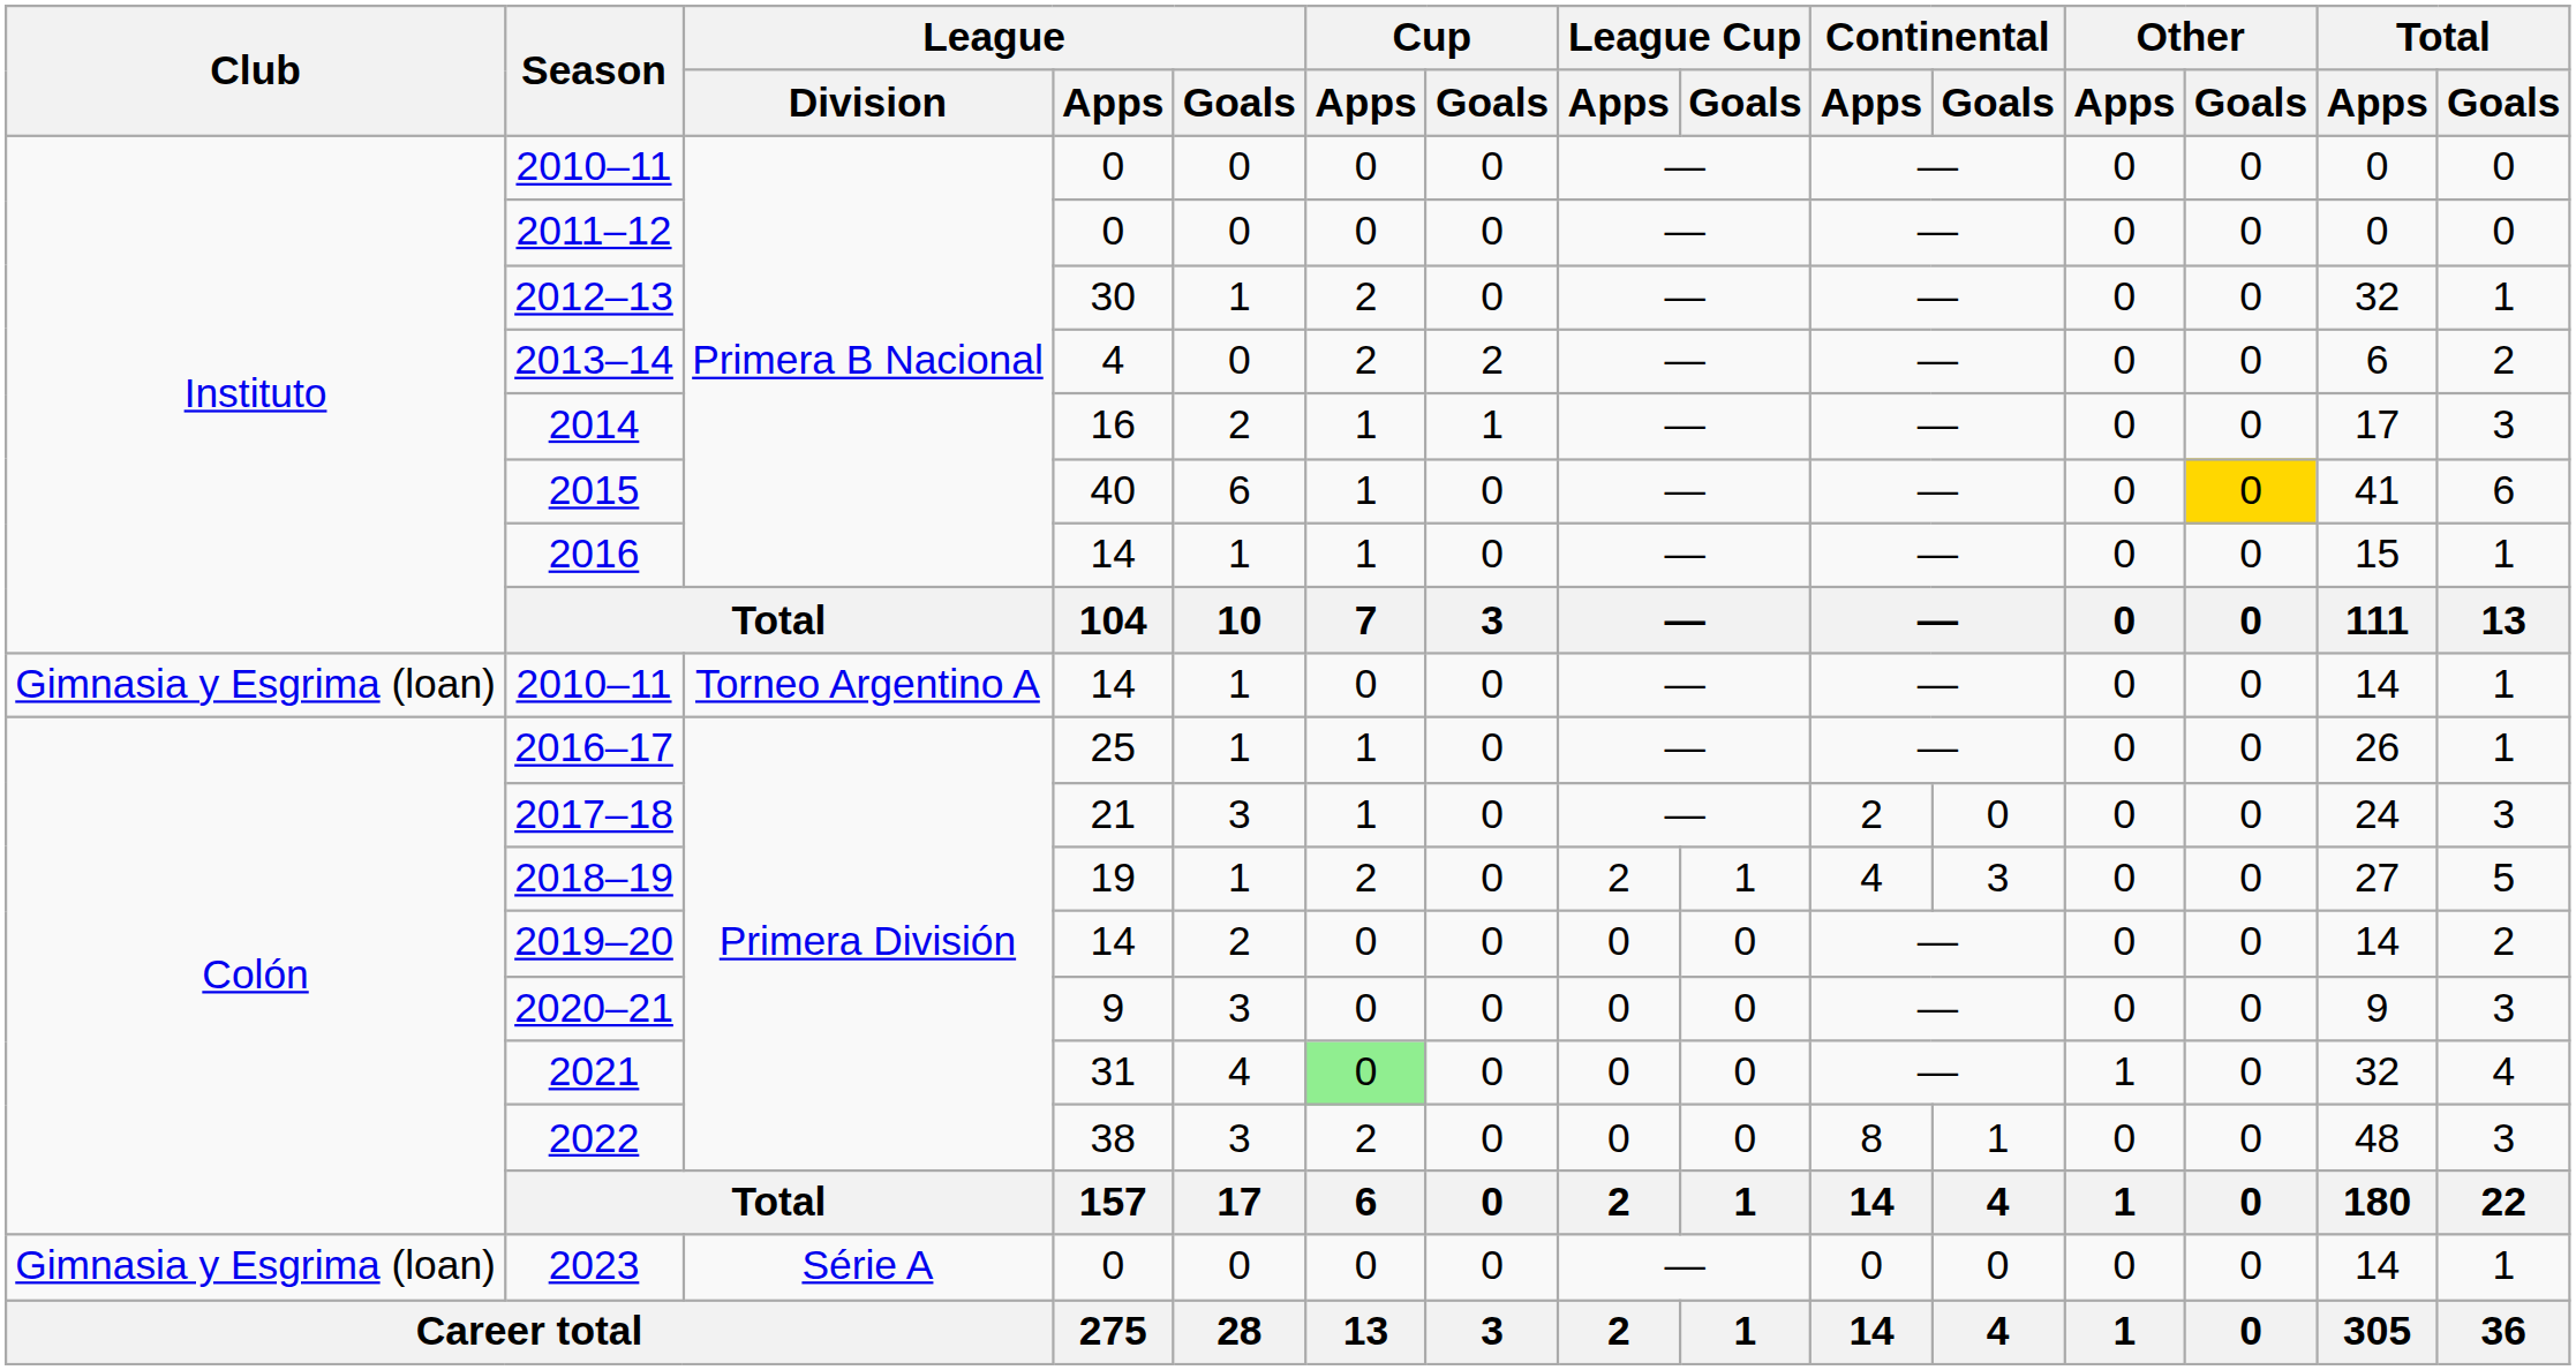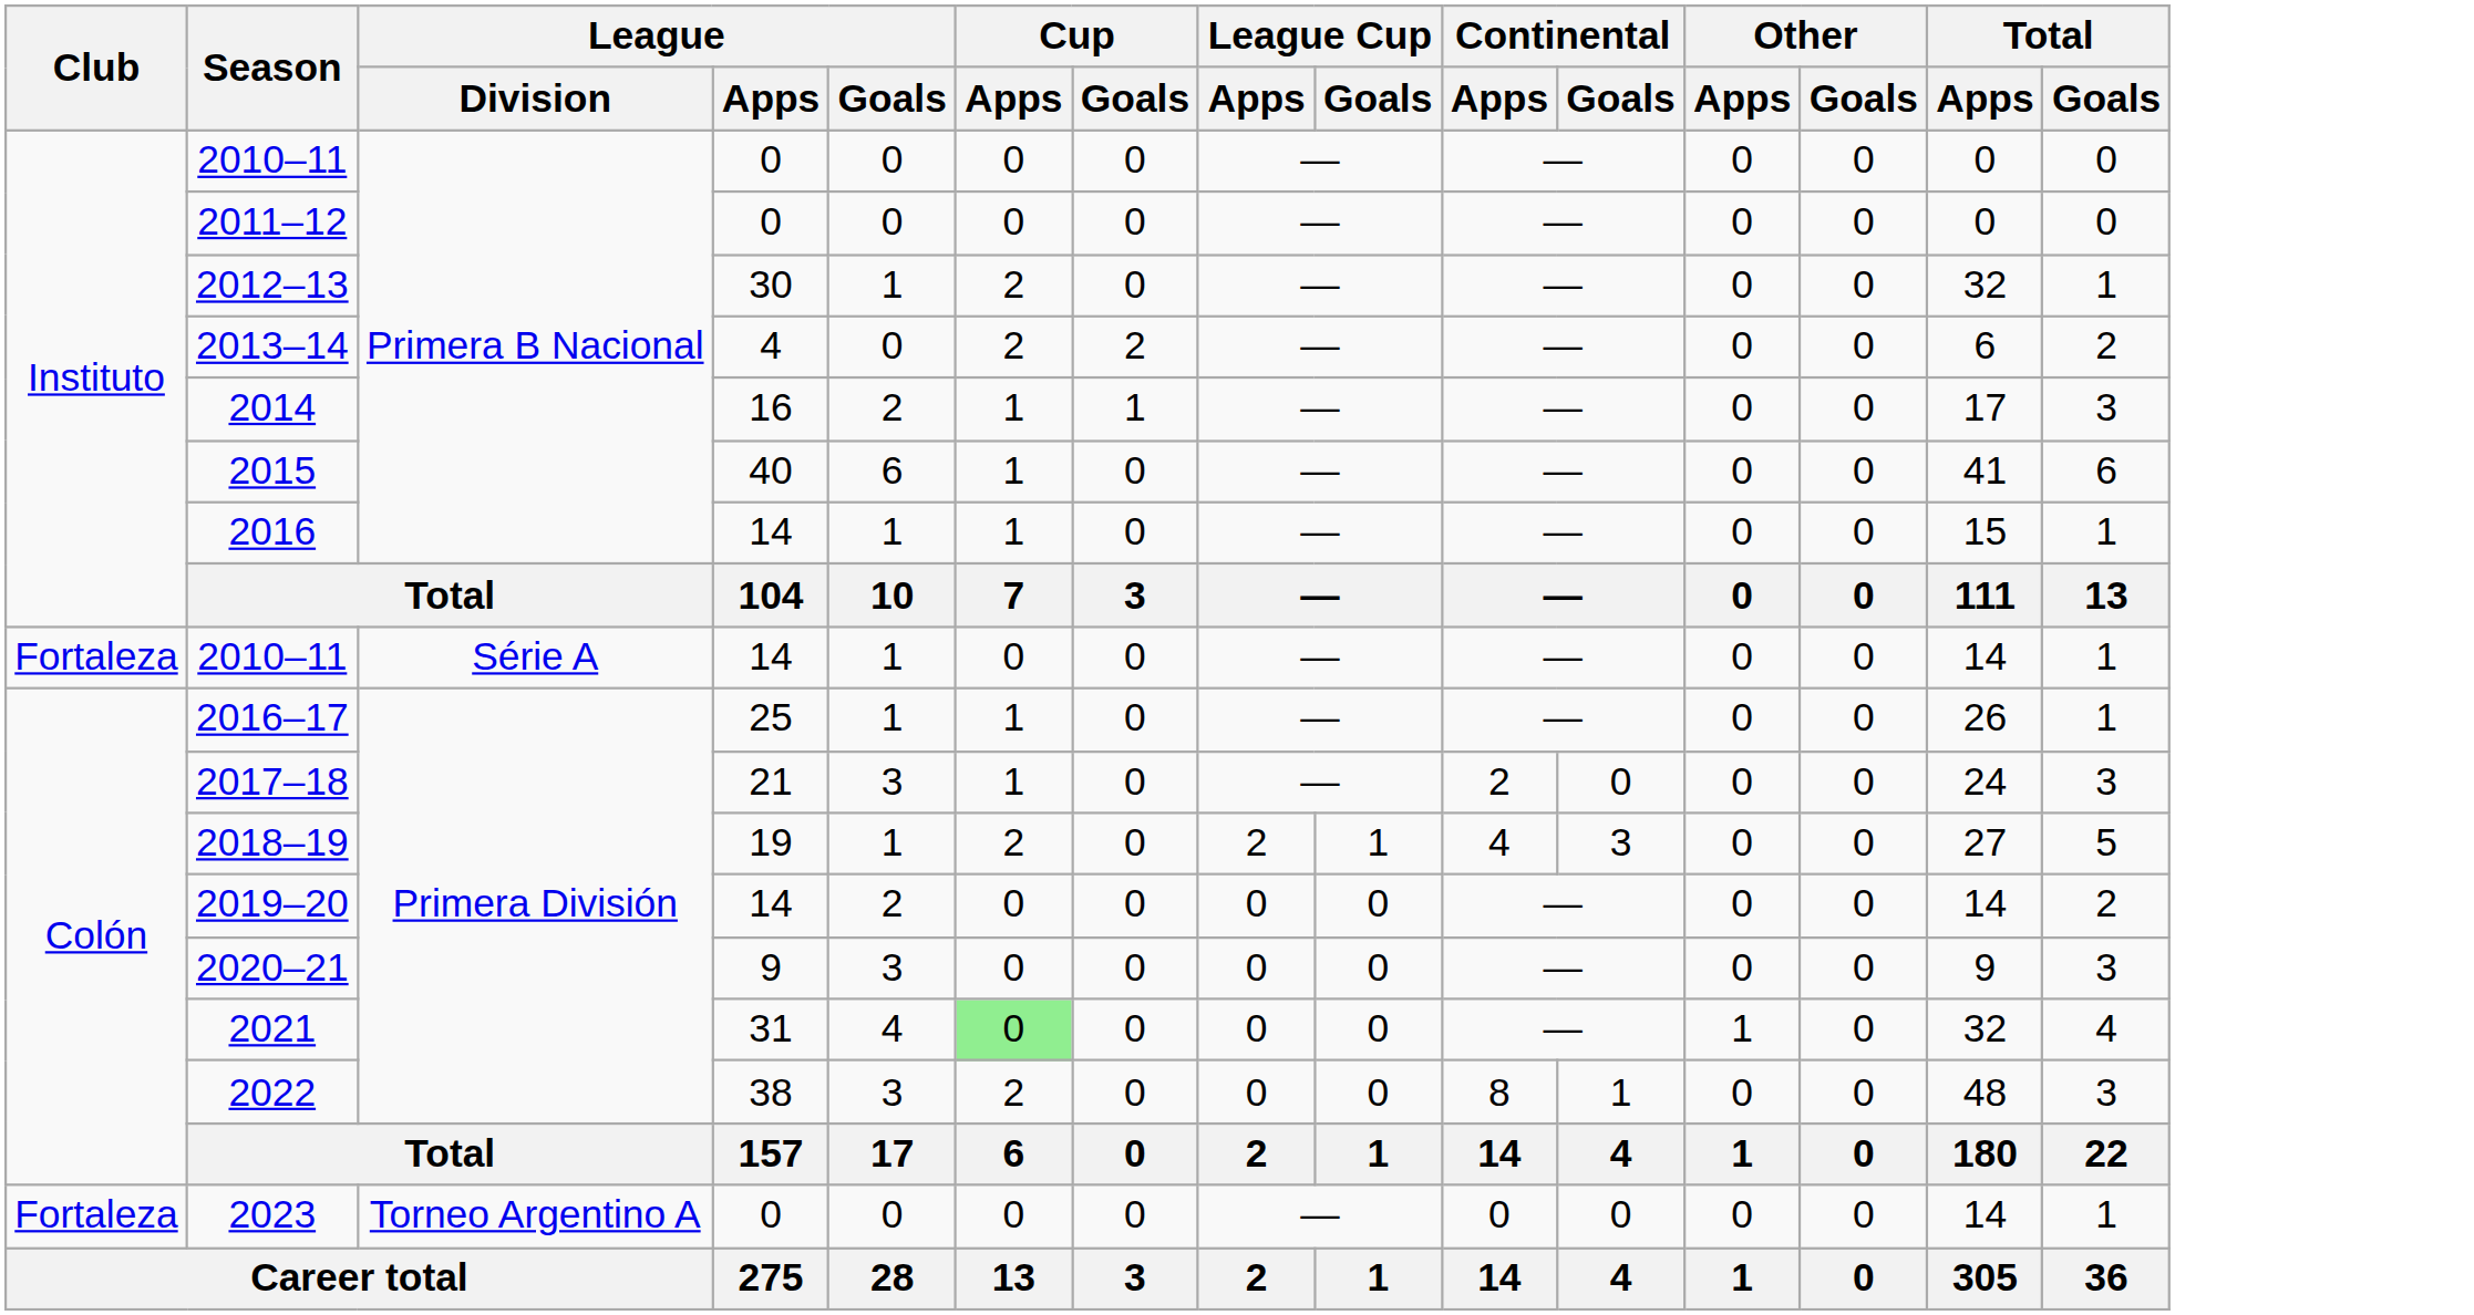2015 | Other / Goals: gold background -> no background
2010–11 / 14 | Club: Gimnasia y Esgrima (loan) -> Fortaleza
2010–11 / 14 | League / Division: Torneo Argentino A -> Série A
2023 | Club: Gimnasia y Esgrima (loan) -> Fortaleza
2023 | League / Division: Série A -> Torneo Argentino A
